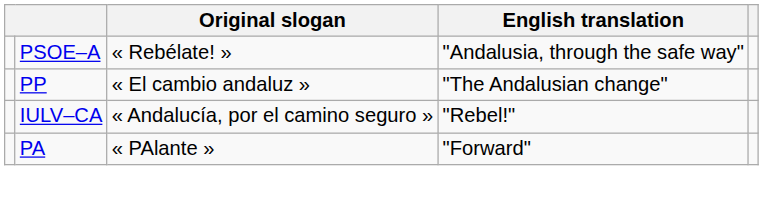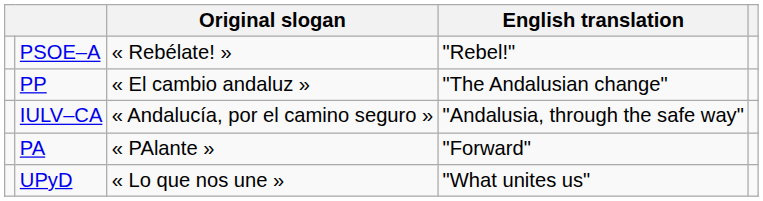PSOE–A | English translation: "Andalusia, through the safe way" -> "Rebel!"
IULV–CA | English translation: "Rebel!" -> "Andalusia, through the safe way"
+ row: UPyD | « Lo que nos une » | "What unites us"
